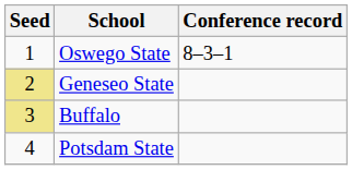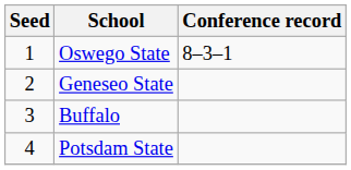Geneseo State | Seed: khaki background -> no background
Buffalo | Seed: khaki background -> no background
